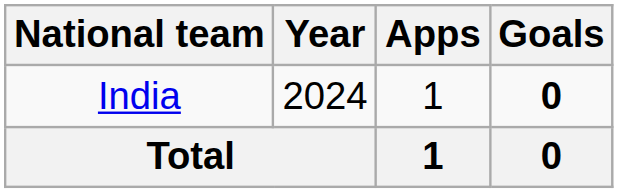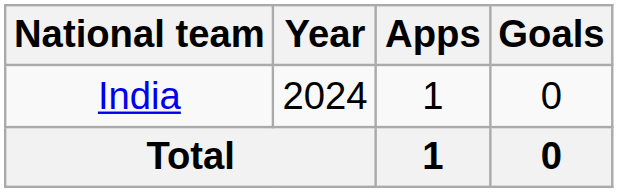India | Goals: bold -> normal
